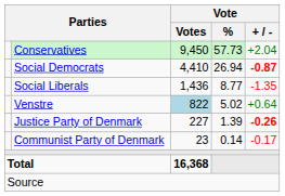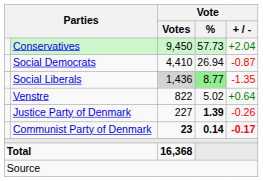Social Democrats | Vote / + / -: bold -> normal
Social Liberals | Vote / Votes: no background -> lightgrey background
Social Liberals | Vote / %: no background -> lightgreen background
Venstre | Vote / Votes: lightblue background -> no background
Justice Party of Denmark | Vote / %: normal -> bold
Justice Party of Denmark | Vote / + / -: bold -> normal
Communist Party of Denmark | Vote / Votes: normal -> bold
Communist Party of Denmark | Vote / %: normal -> bold
Communist Party of Denmark | Vote / + / -: normal -> bold
